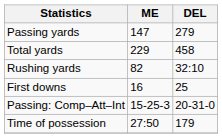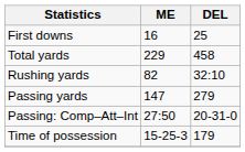rows swapped: First downs <-> Passing yards
Passing: Comp–Att–Int | ME: 15-25-3 -> 27:50
Time of possession | ME: 27:50 -> 15-25-3
